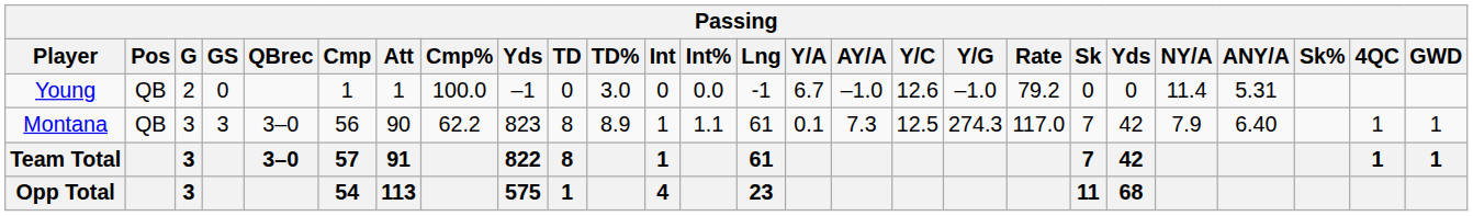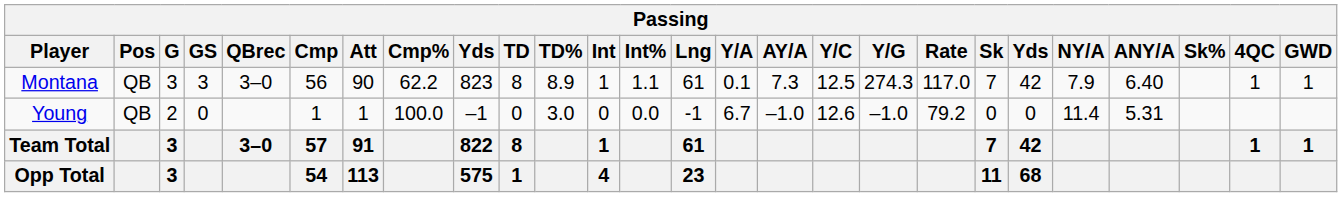rows swapped: Montana <-> Young
